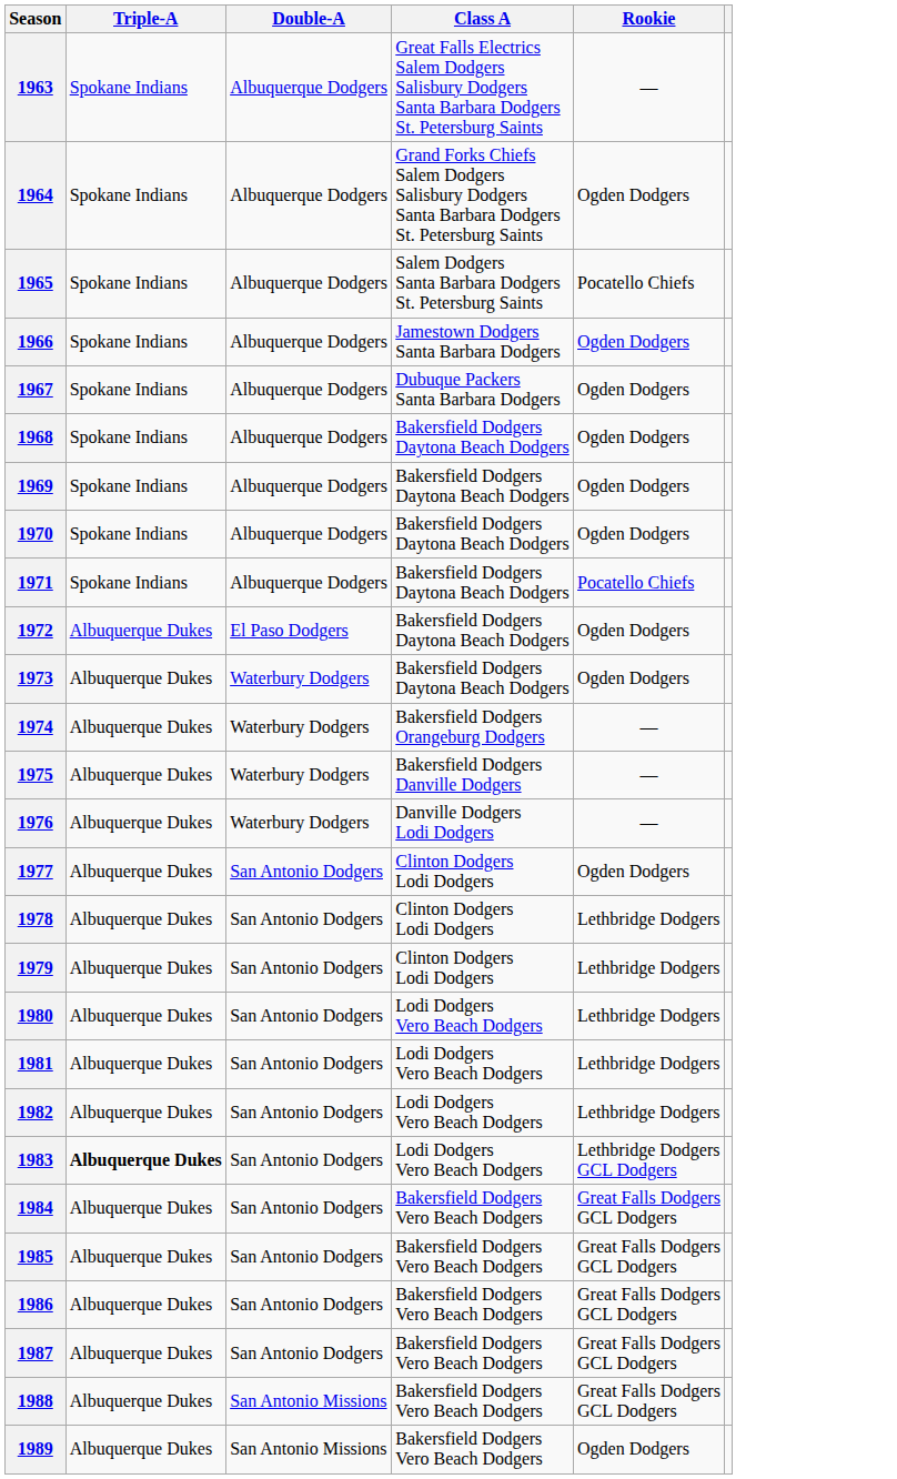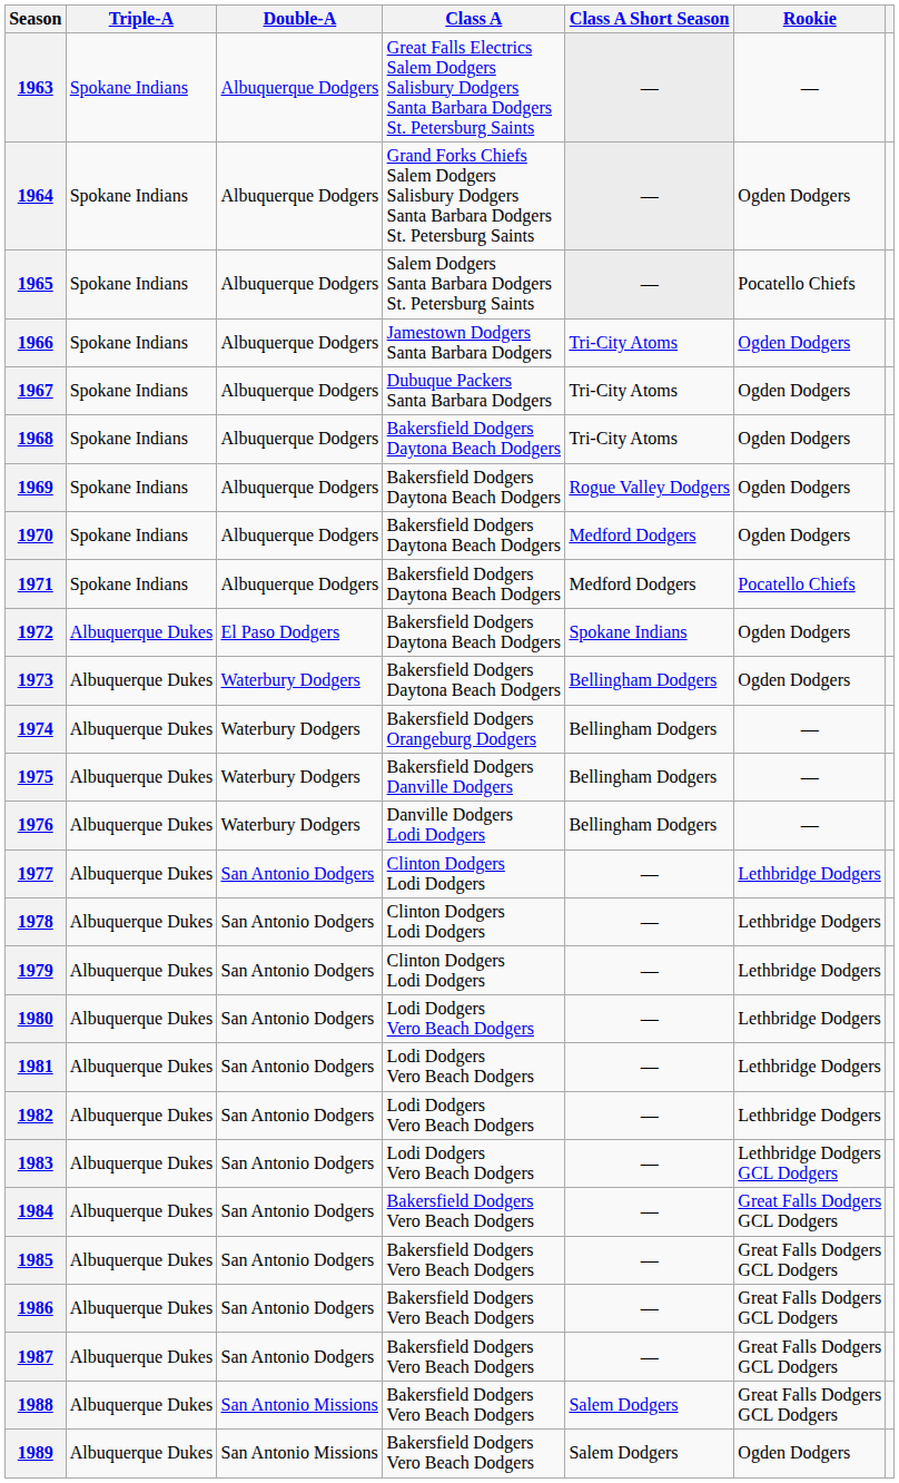+ column: Class A Short Season | — | — | — | Tri-City Atoms | Tri-City Atoms | Tri-City Atoms | Rogue Valley Dodgers | Medford Dodgers | Medford Dodgers | Spokane Indians | Bellingham Dodgers | Bellingham Dodgers | Bellingham Dodgers | Bellingham Dodgers | — | — | — | — | — | — | — | — | — | — | — | Salem Dodgers | Salem Dodgers
1977 | Rookie: Ogden Dodgers -> Lethbridge Dodgers
1983 | Triple-A: bold -> normal
